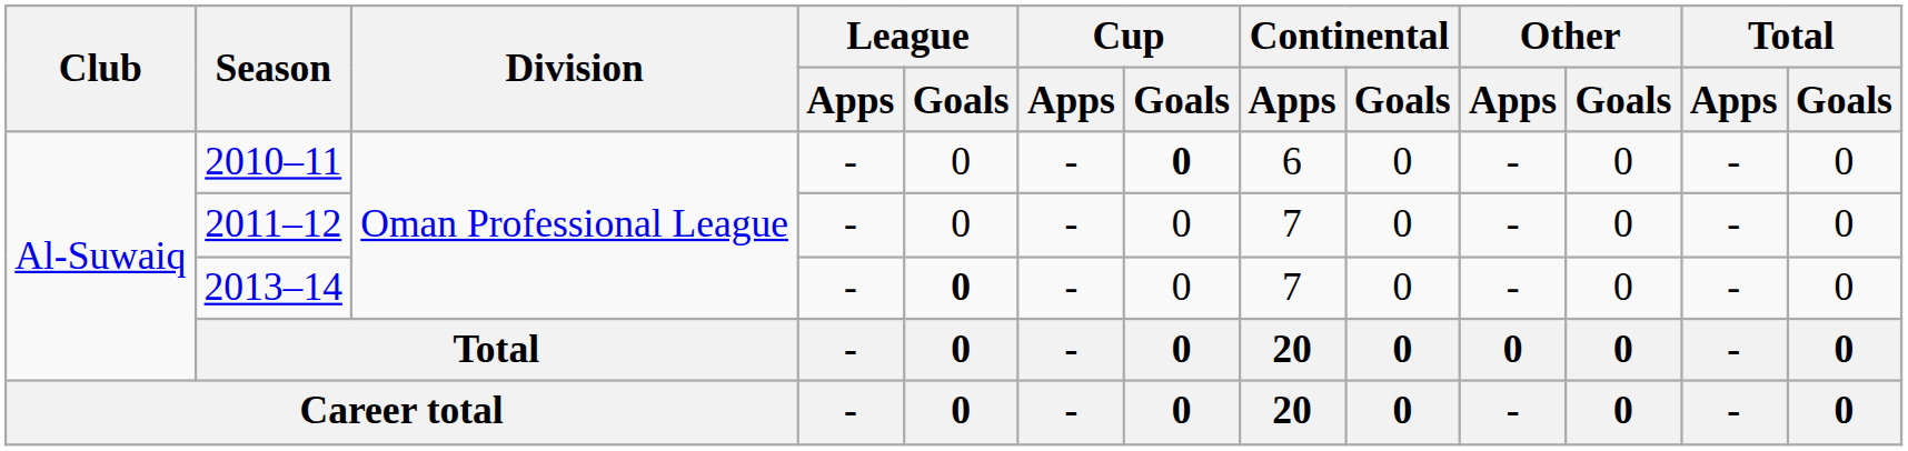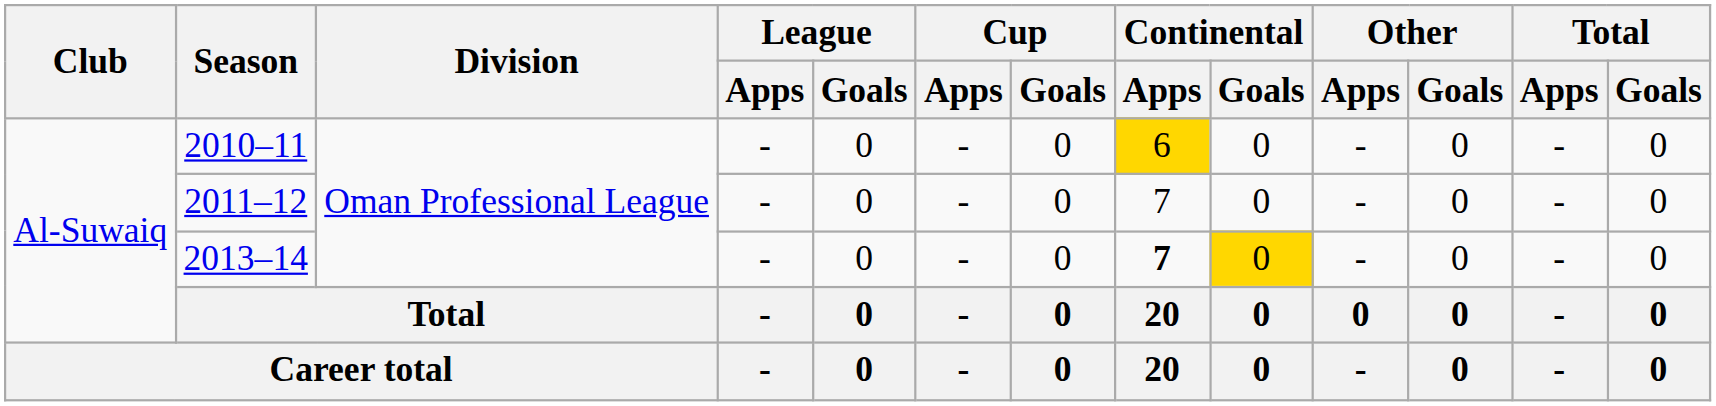2010–11 | Cup / Goals: bold -> normal
2010–11 | Continental / Apps: no background -> gold background
2013–14 | League / Goals: bold -> normal
2013–14 | Continental / Apps: normal -> bold
2013–14 | Continental / Goals: no background -> gold background
